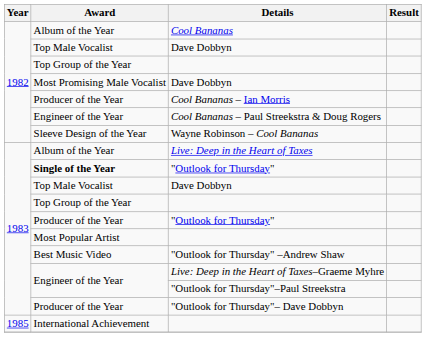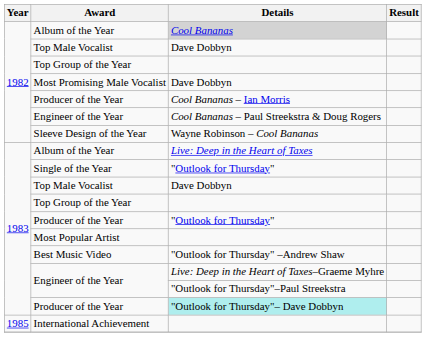Cool Bananas | Details: no background -> lightgrey background
Single of the Year / "Outlook for Thursday" | Award: bold -> normal
"Outlook for Thursday"– Dave Dobbyn | Details: no background -> paleturquoise background
